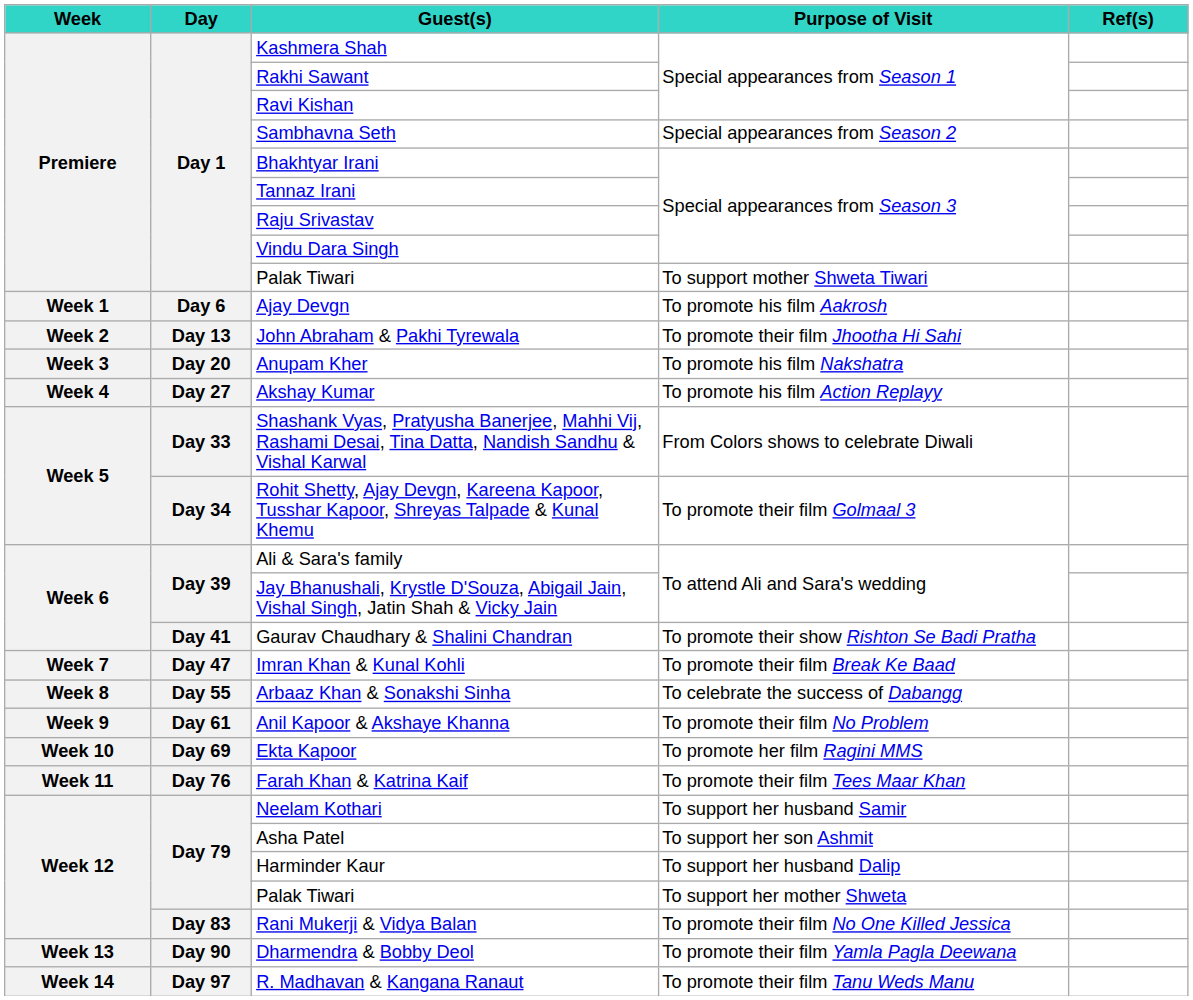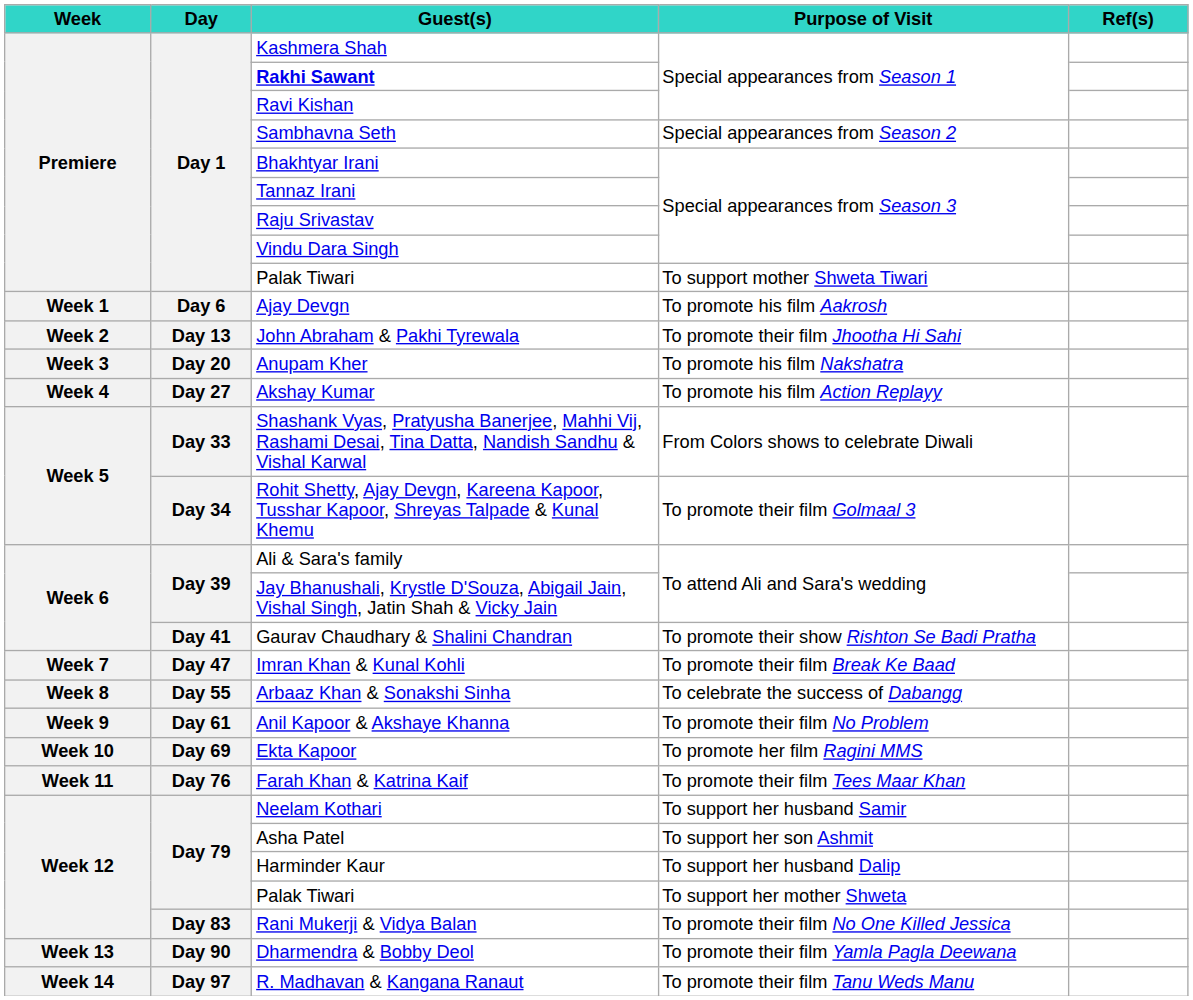Rakhi Sawant | Guest(s): normal -> bold
